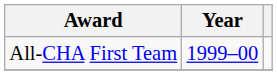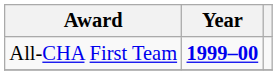row 2 | Year: normal -> bold
